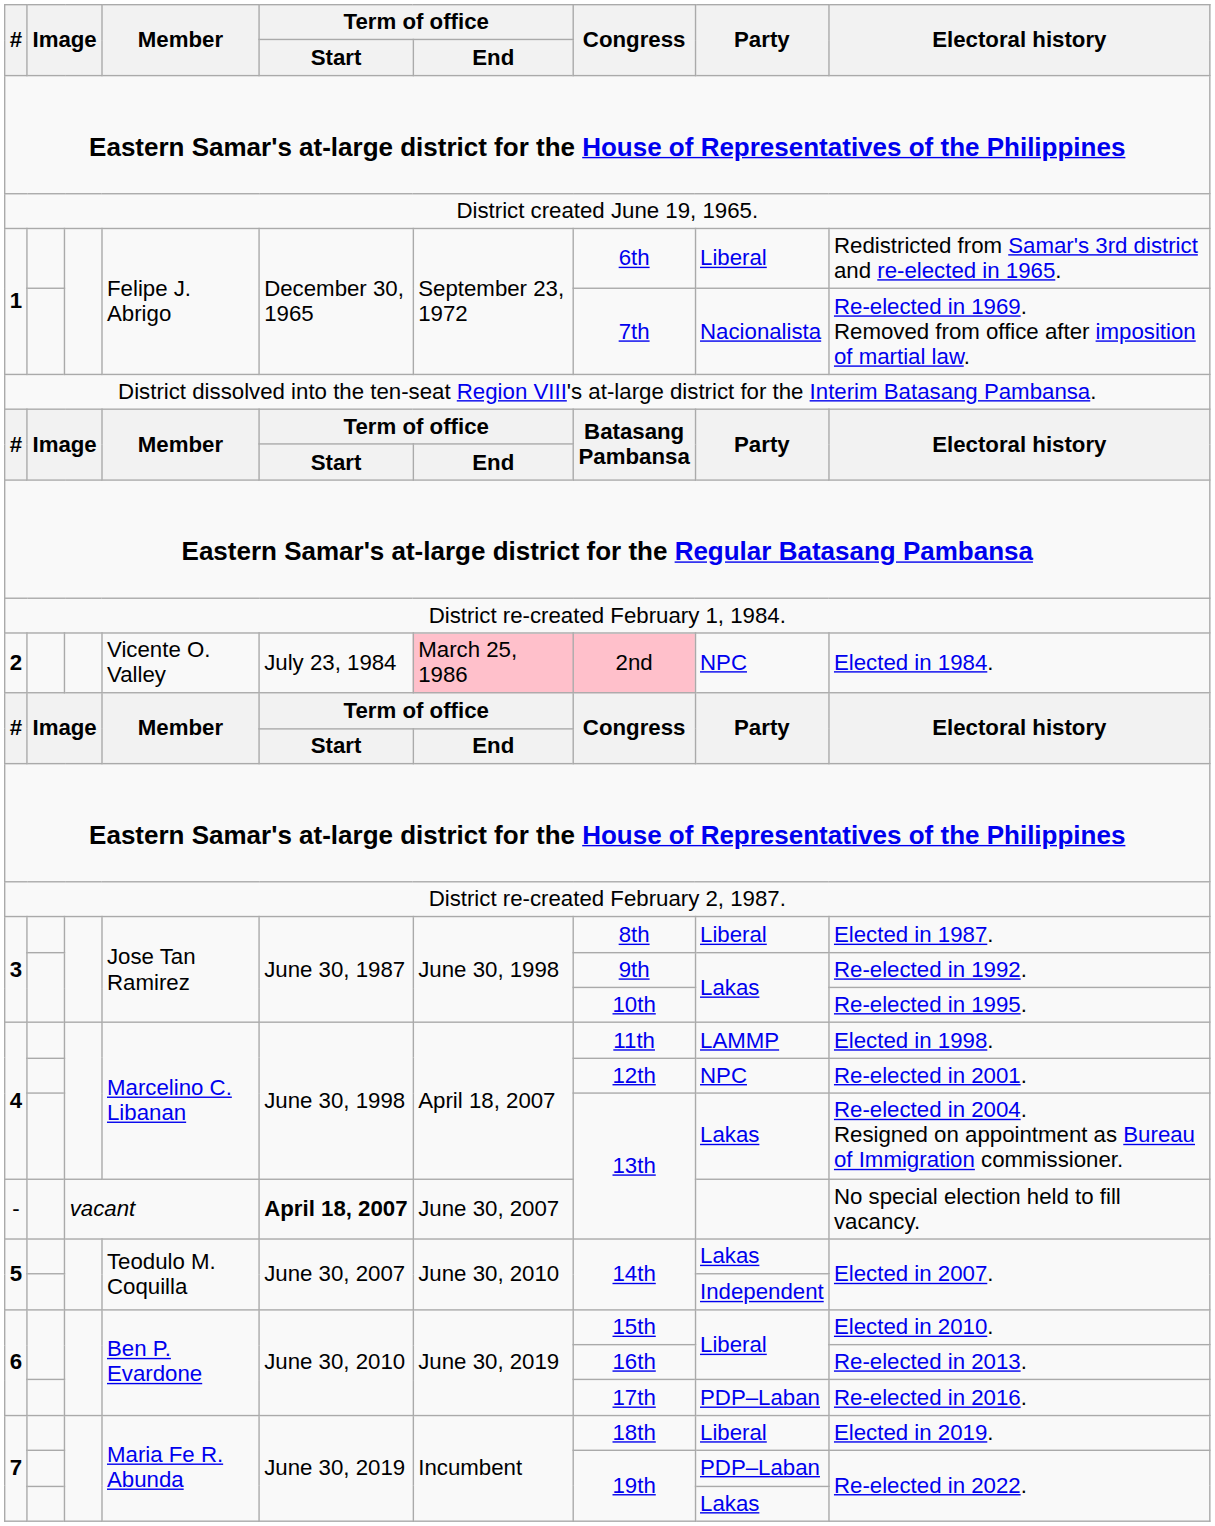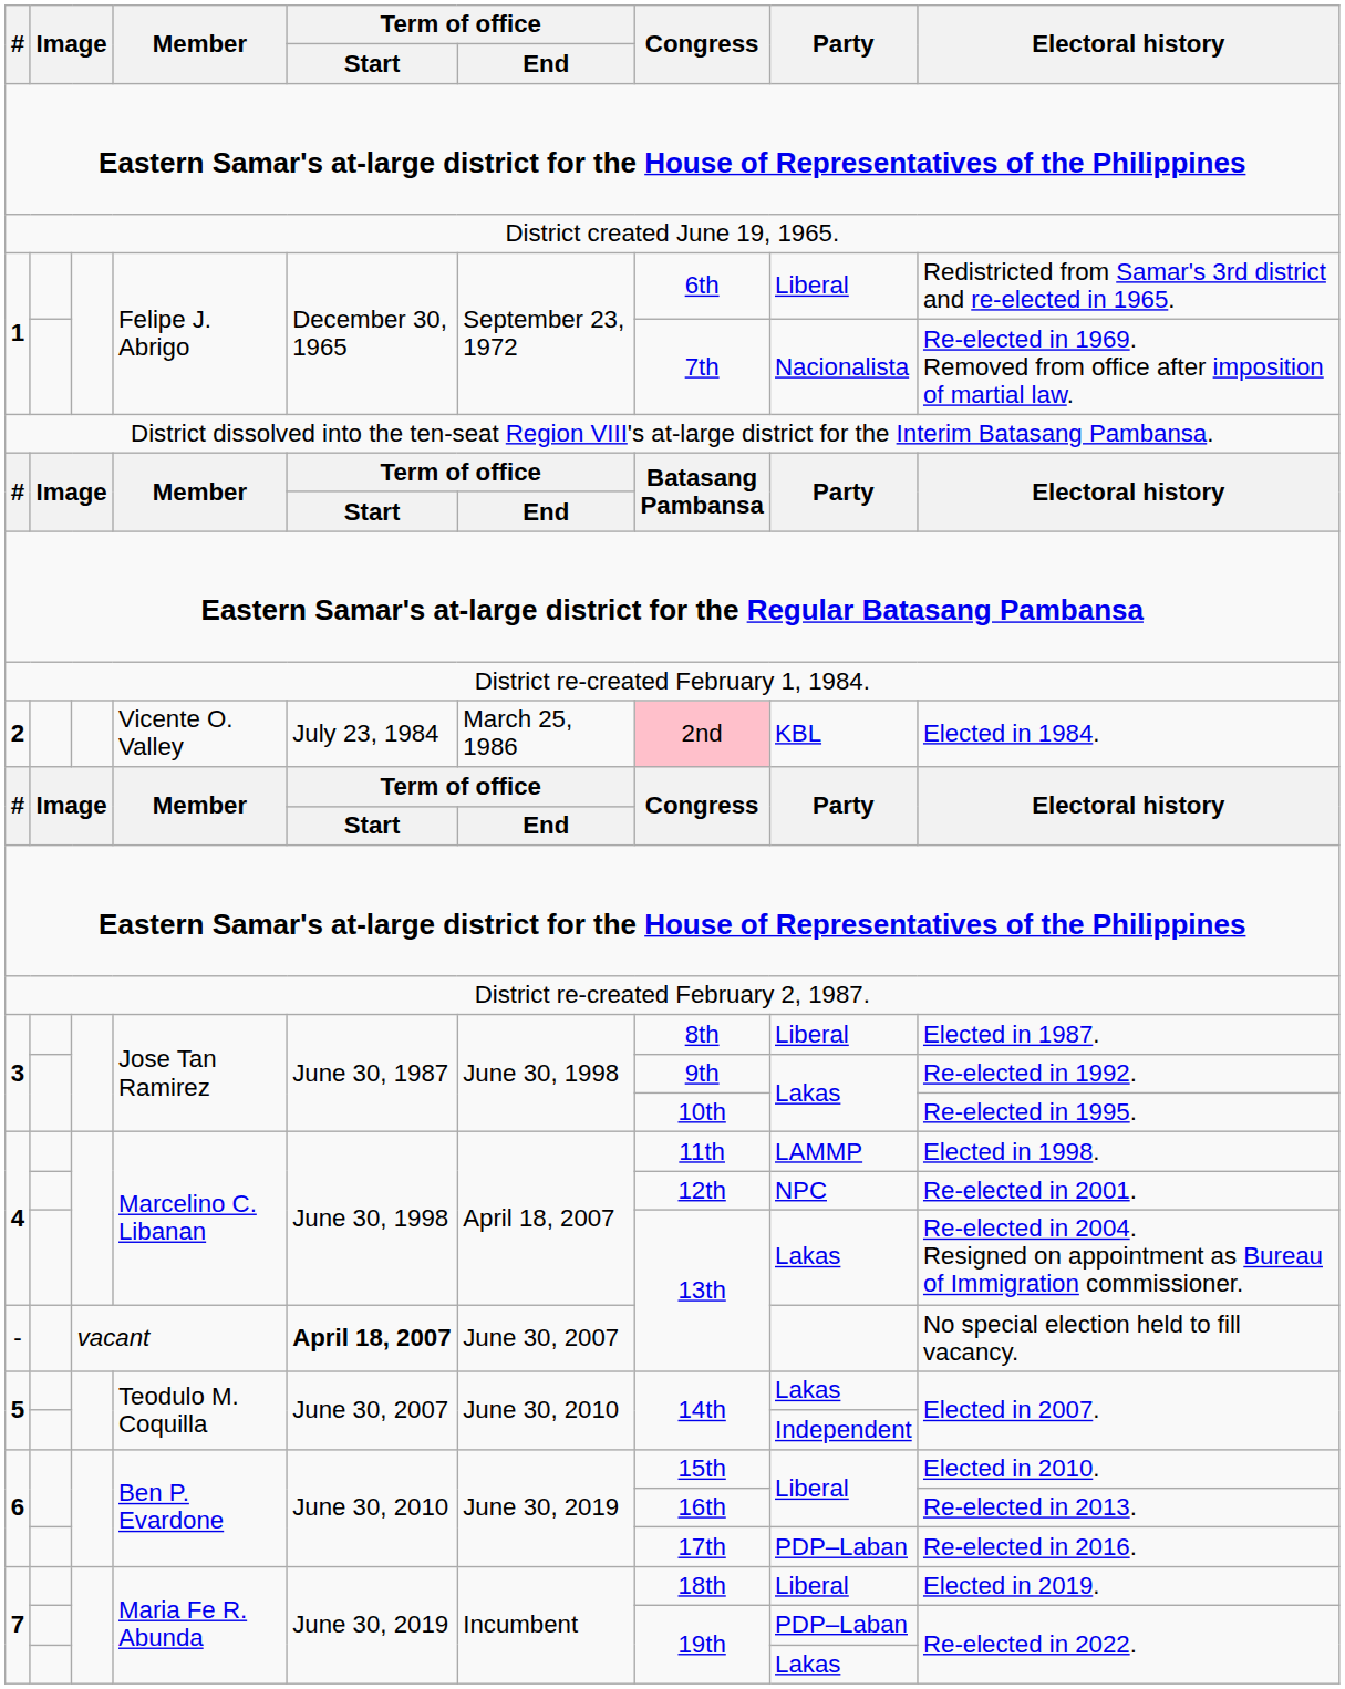2 | Term of office / End: pink background -> no background
2 | Party: NPC -> KBL
